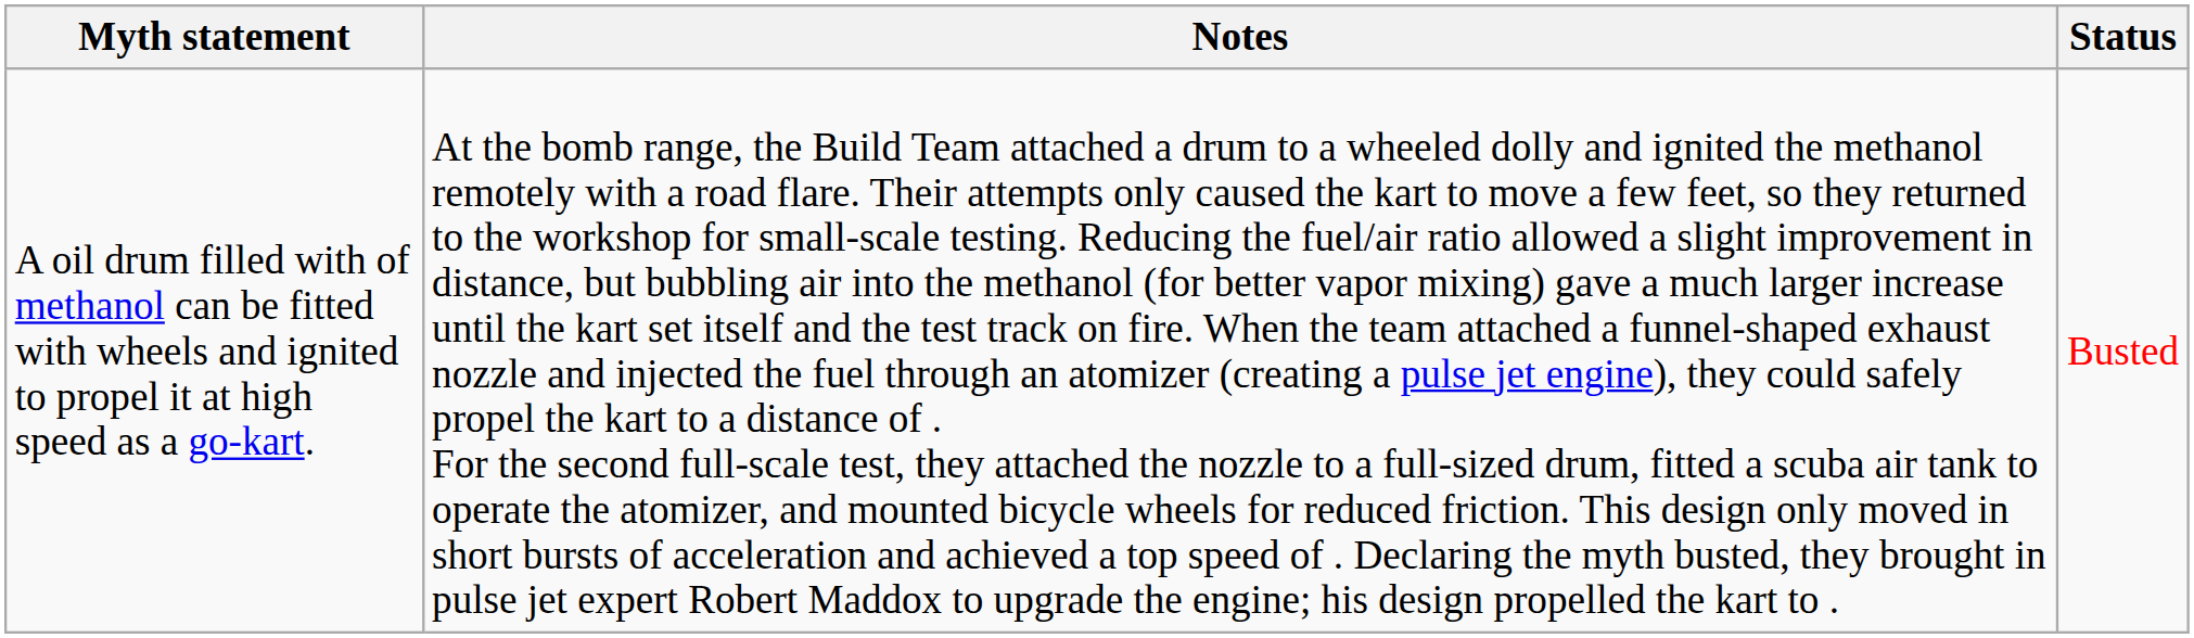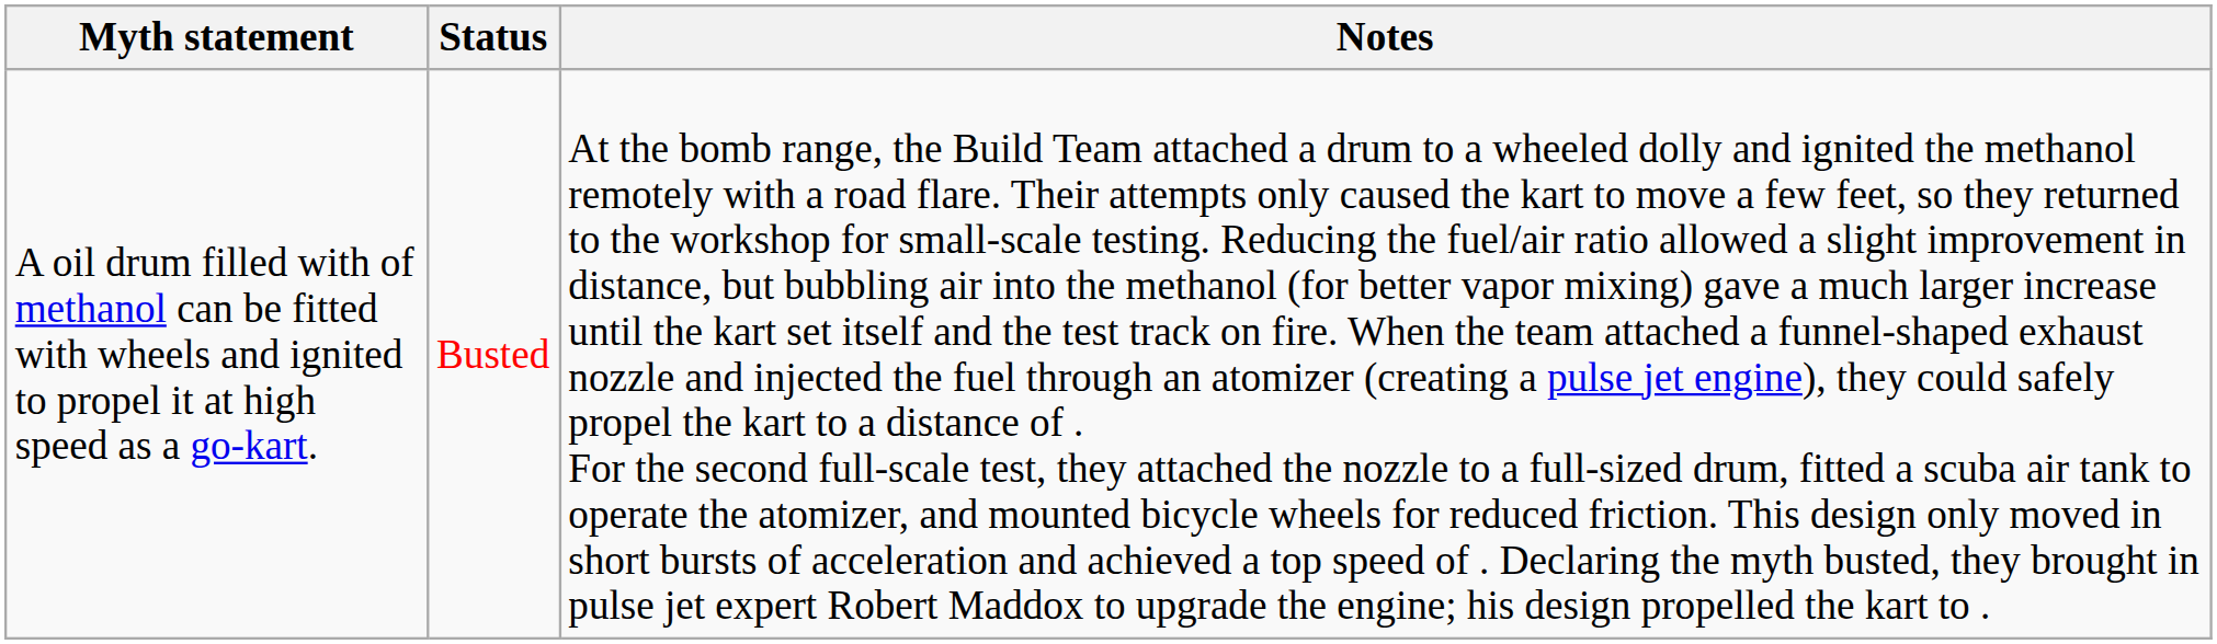columns swapped: Status <-> Notes
